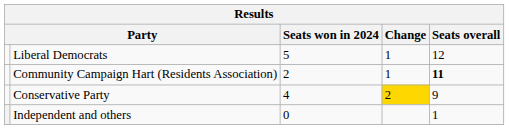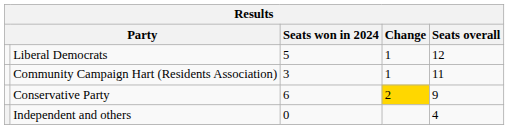Community Campaign Hart (Residents Association) | Seats won in 2024: 2 -> 3
Community Campaign Hart (Residents Association) | Seats overall: bold -> normal
Conservative Party | Seats won in 2024: 4 -> 6
Independent and others | Seats overall: 1 -> 4
